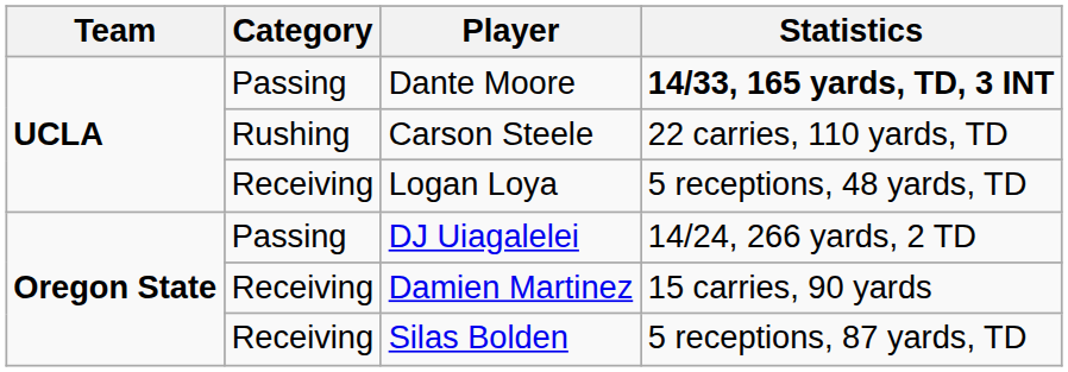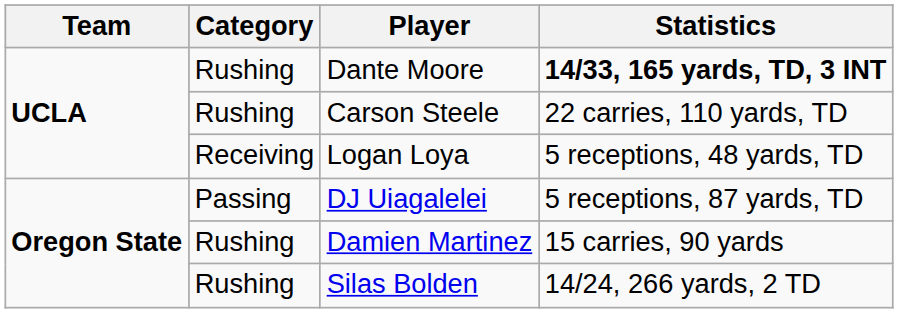Dante Moore | Category: Passing -> Rushing
DJ Uiagalelei | Statistics: 14/24, 266 yards, 2 TD -> 5 receptions, 87 yards, TD
Damien Martinez | Category: Receiving -> Rushing
Silas Bolden | Category: Receiving -> Rushing
Silas Bolden | Statistics: 5 receptions, 87 yards, TD -> 14/24, 266 yards, 2 TD
